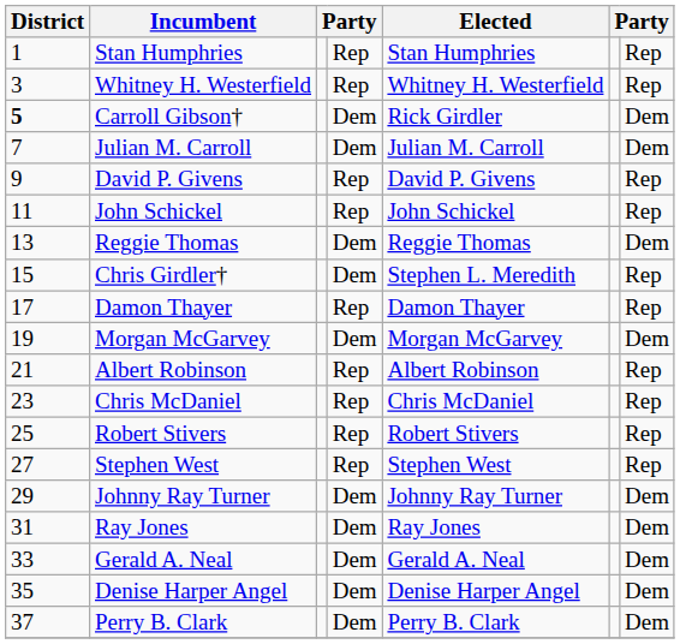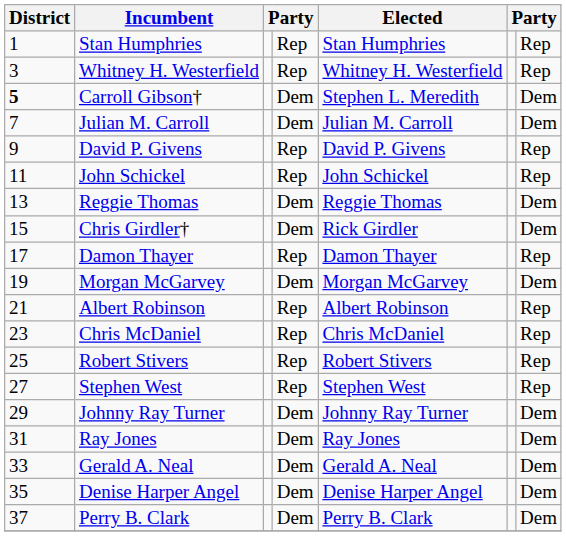Carroll Gibson† | Elected: Rick Girdler -> Stephen L. Meredith
Chris Girdler† | Elected: Stephen L. Meredith -> Rick Girdler
Chris Girdler† | column 7: Rep -> Dem
